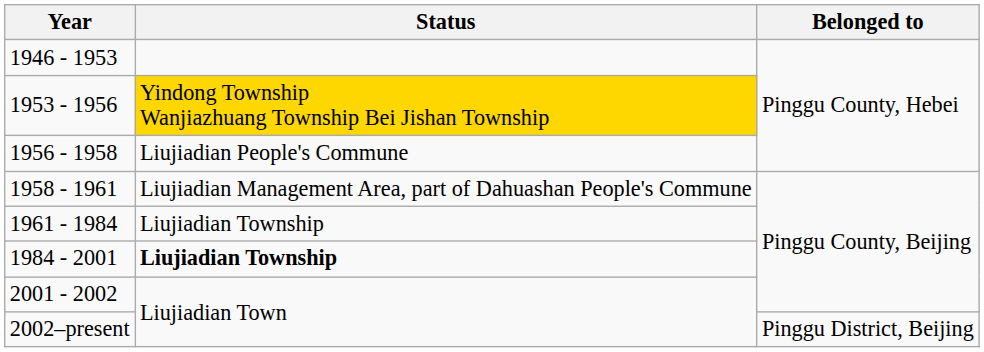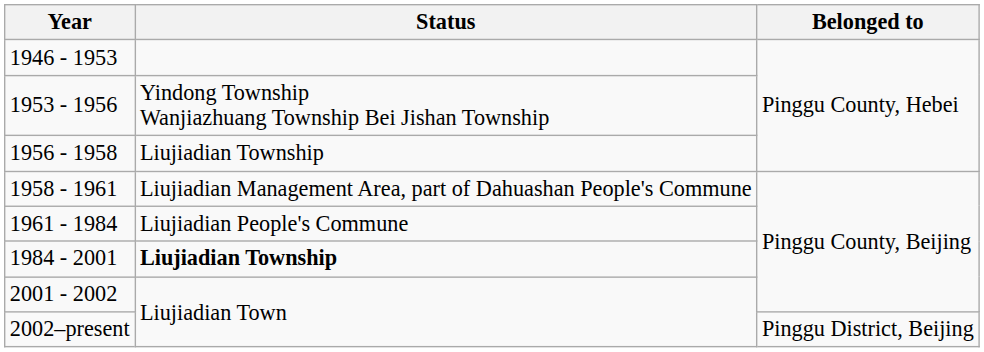1953 - 1956 | Status: gold background -> no background
1956 - 1958 | Status: Liujiadian People's Commune -> Liujiadian Township
1961 - 1984 | Status: Liujiadian Township -> Liujiadian People's Commune
